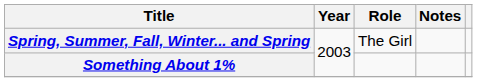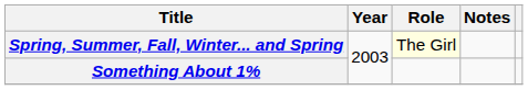Spring, Summer, Fall, Winter... and Spring | Role: no background -> lightyellow background
